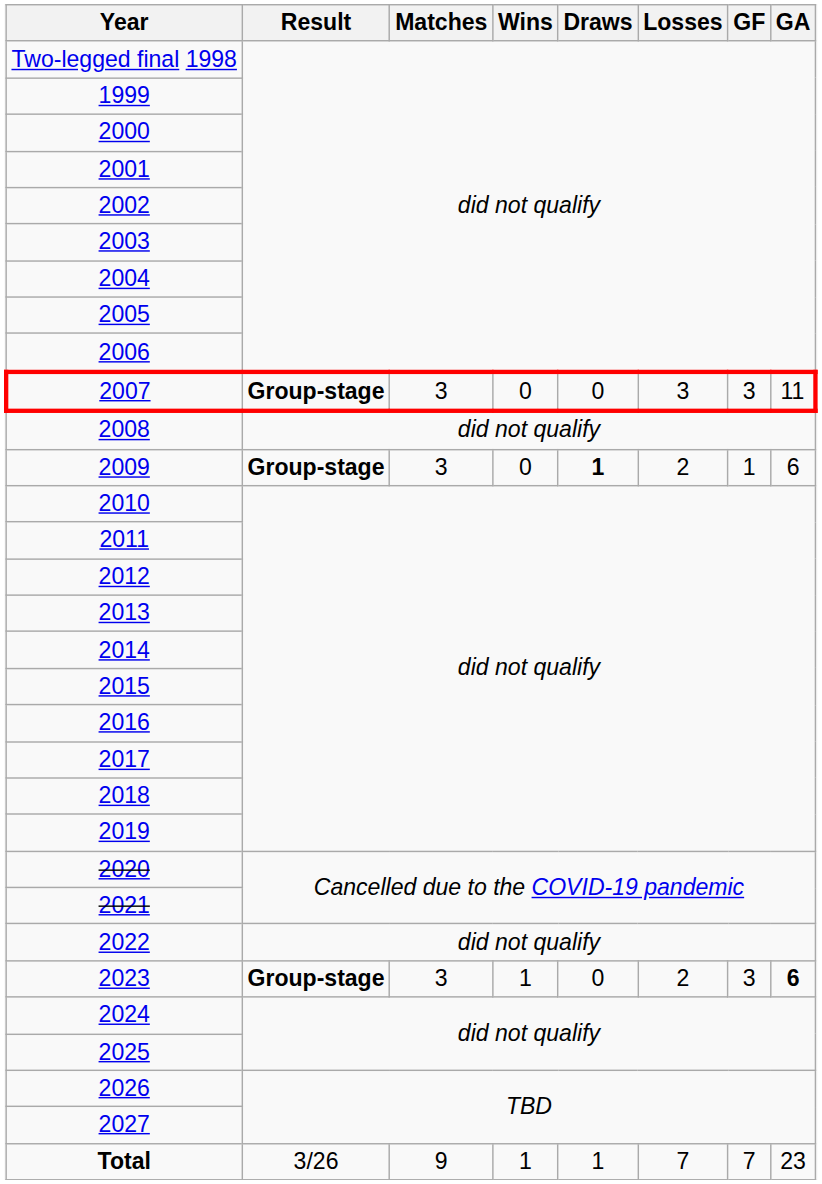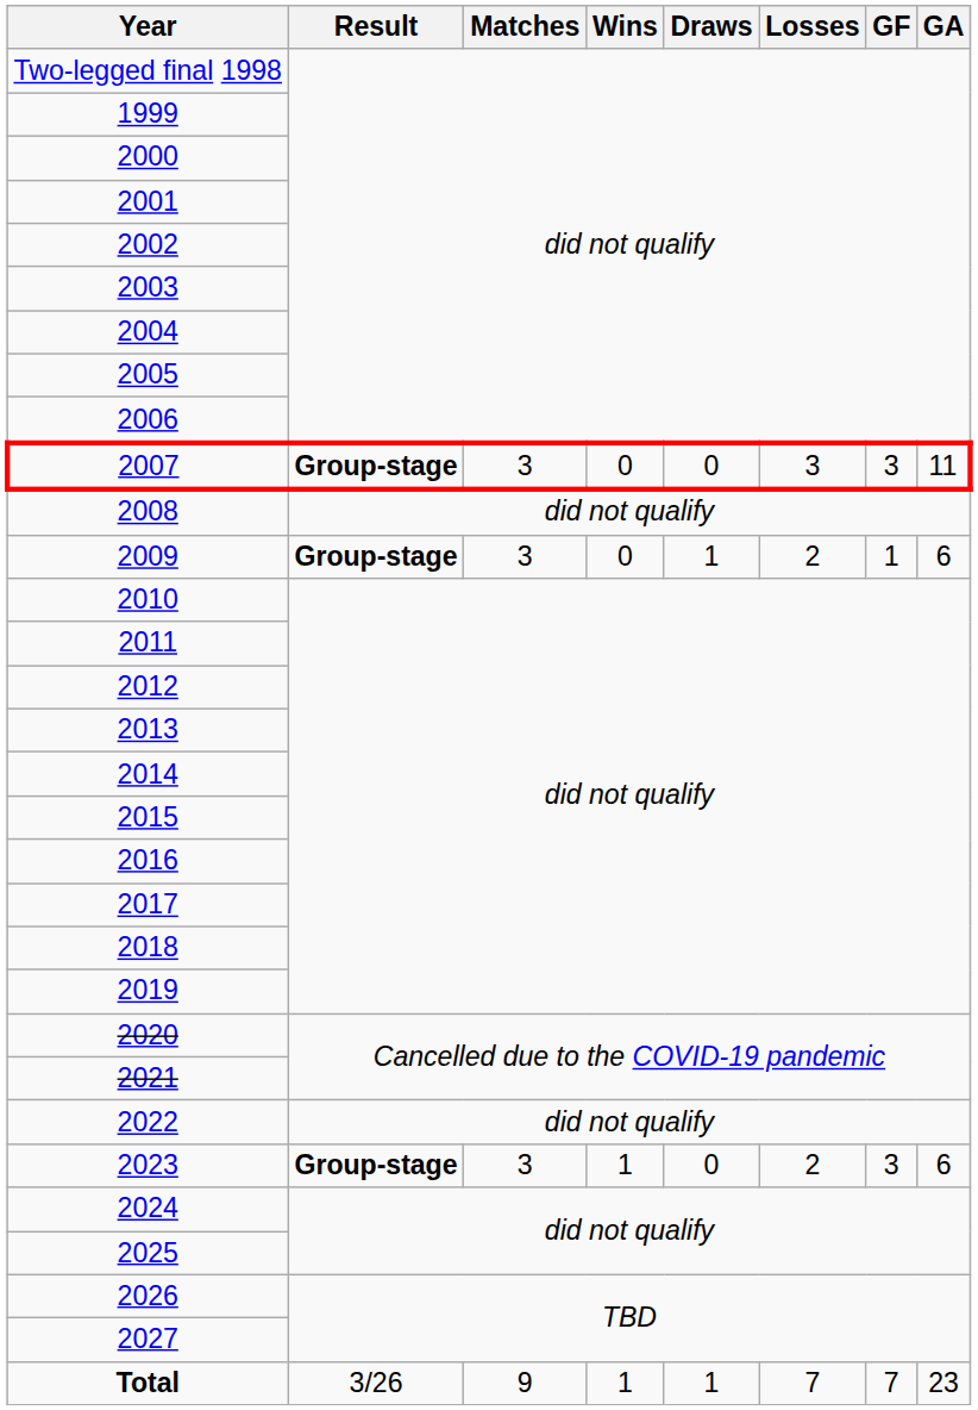2009 | Draws: bold -> normal
2023 | GA: bold -> normal
